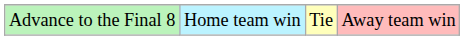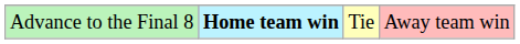Advance to the Final 8 | column 2: normal -> bold
